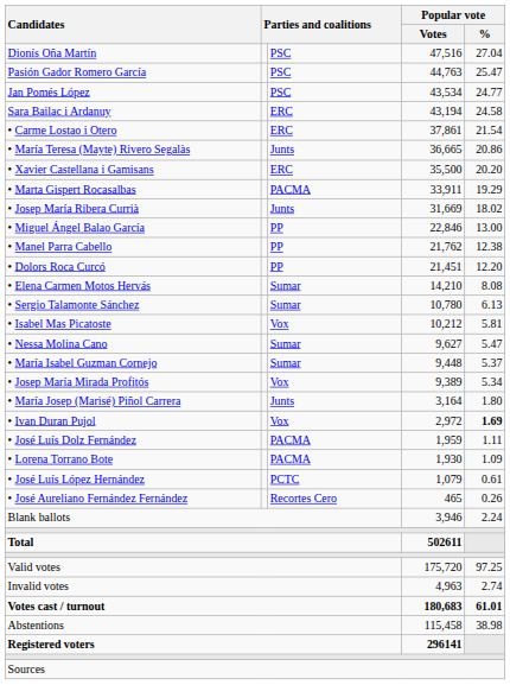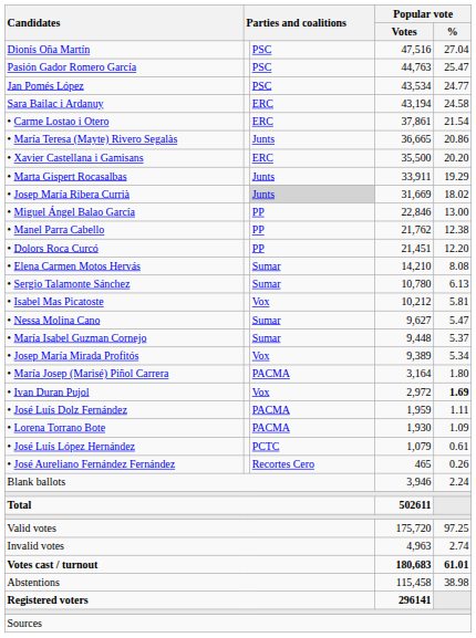• Marta Gispert Rocasalbas | column 3: PACMA -> Junts
• Josep María Ribera Currià | column 3: no background -> lightgrey background
• María Josep (Marisé) Piñol Carrera | column 3: Junts -> PACMA
